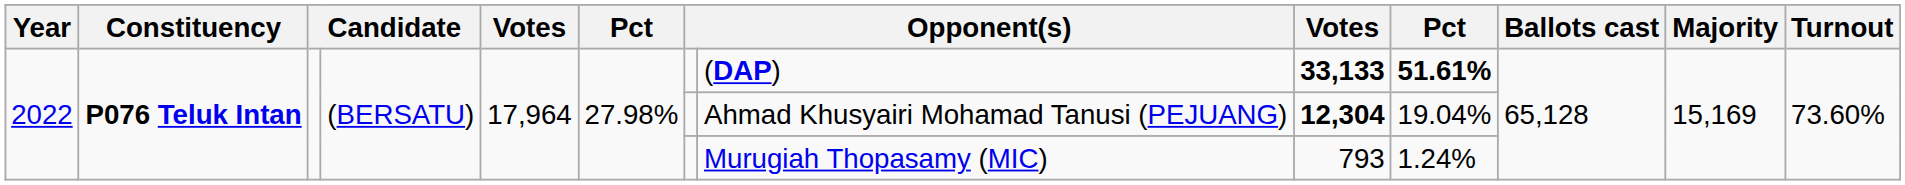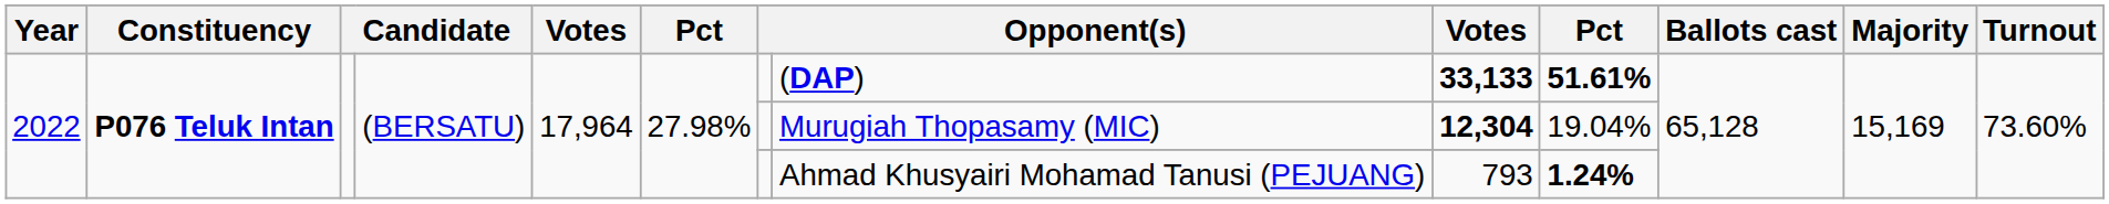row 3 | column 8: Ahmad Khusyairi Mohamad Tanusi (PEJUANG) -> Murugiah Thopasamy (MIC)
row 4 | column 8: Murugiah Thopasamy (MIC) -> Ahmad Khusyairi Mohamad Tanusi (PEJUANG)
row 4 | column 10: normal -> bold
